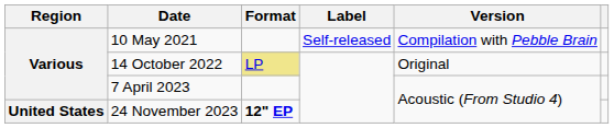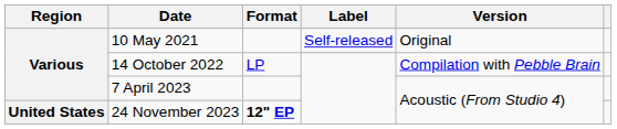10 May 2021 | Version: Compilation with Pebble Brain -> Original
14 October 2022 | Format: khaki background -> no background
14 October 2022 | Version: Original -> Compilation with Pebble Brain
